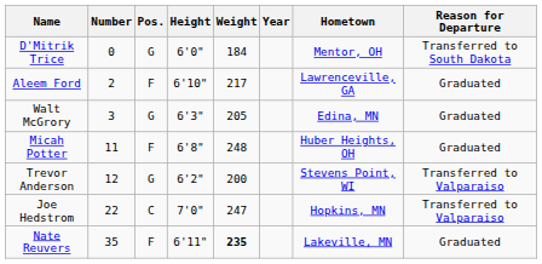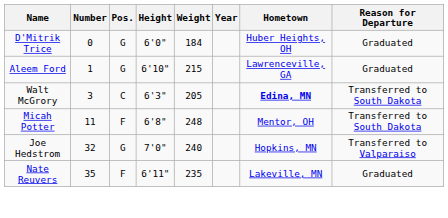D'Mitrik Trice | Hometown: Mentor, OH -> Huber Heights, OH
D'Mitrik Trice | Reason for Departure: Transferred to South Dakota -> Graduated
Aleem Ford | Number: 2 -> 1
Aleem Ford | Pos.: F -> G
Aleem Ford | Weight: 217 -> 215
Walt McGrory | Pos.: G -> C
Walt McGrory | Hometown: normal -> bold
Walt McGrory | Reason for Departure: Graduated -> Transferred to South Dakota
Micah Potter | Hometown: Huber Heights, OH -> Mentor, OH
Micah Potter | Reason for Departure: Graduated -> Transferred to South Dakota
- row: Trevor Anderson | 12 | G | 6'2" | 200 | Stevens Point, WI | Transferred to Valparaiso
Joe Hedstrom | Number: 22 -> 32
Joe Hedstrom | Pos.: C -> G
Joe Hedstrom | Weight: 247 -> 240
Nate Reuvers | Weight: bold -> normal
